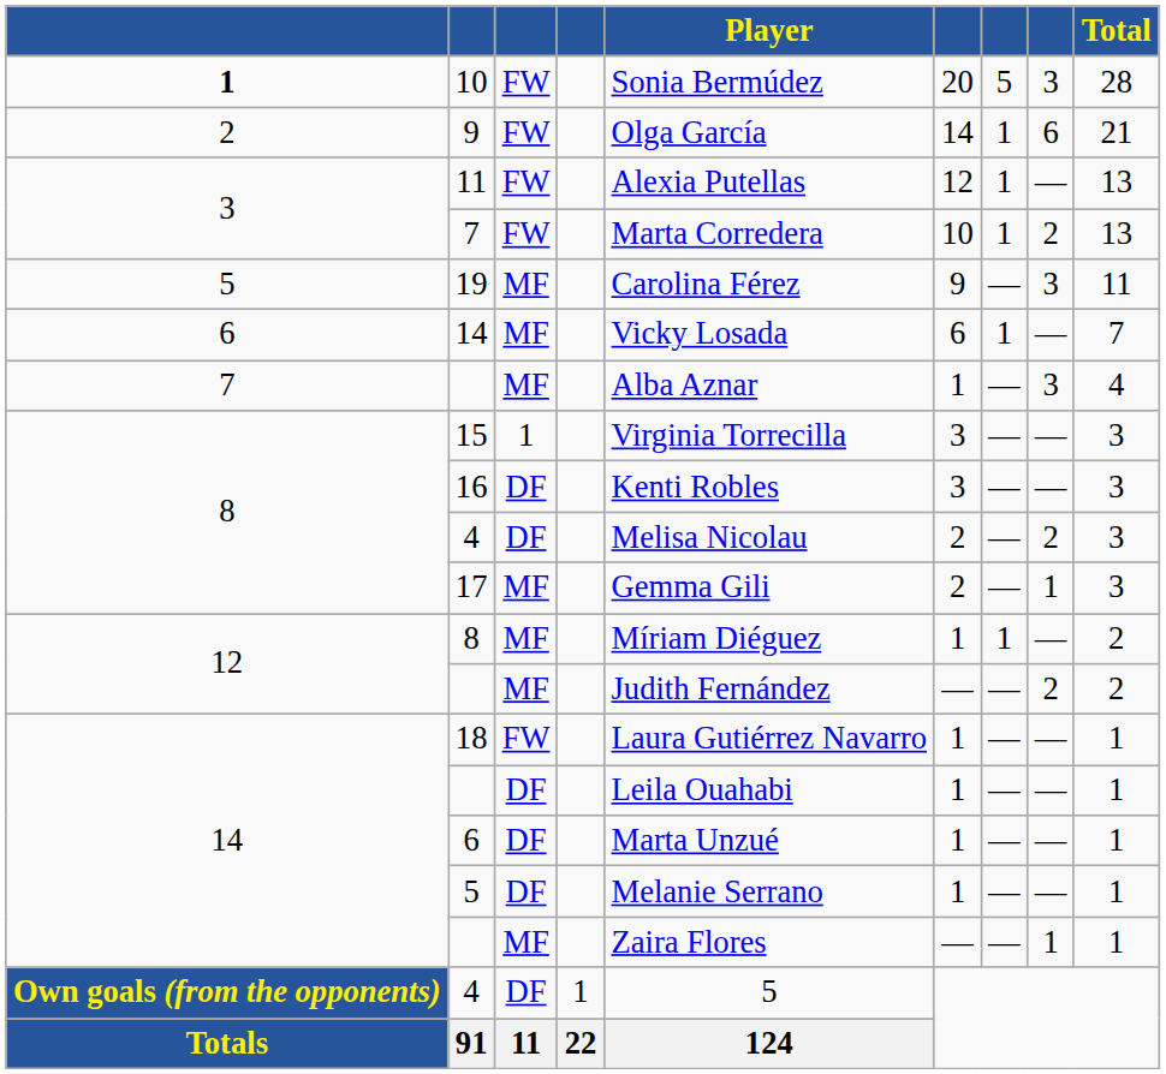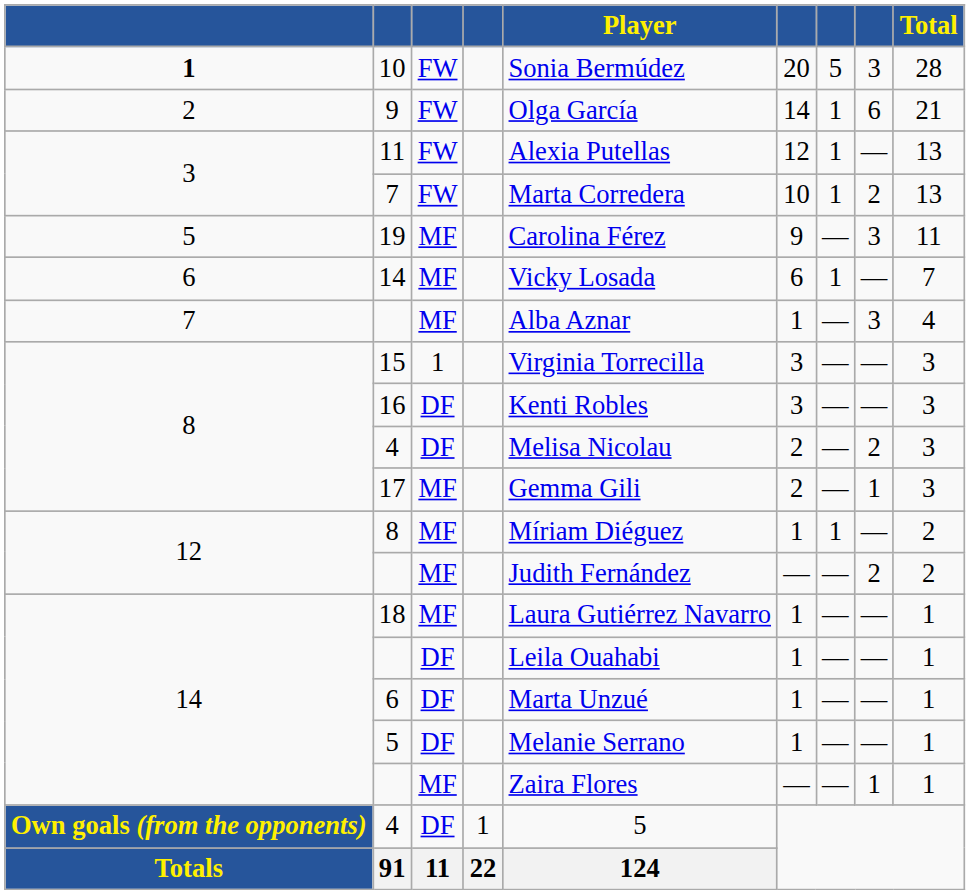18 | column 3: FW -> MF
